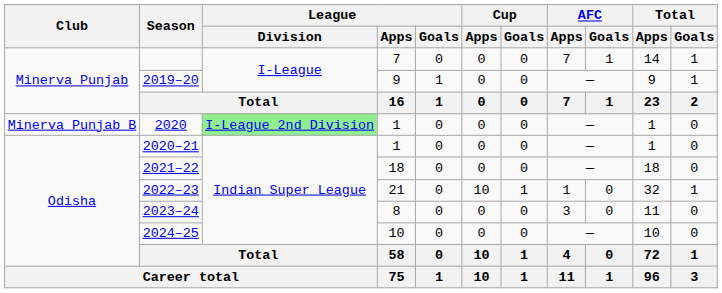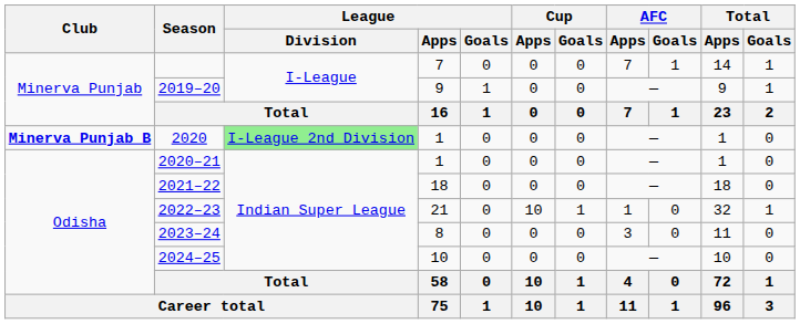2020 | Club: normal -> bold
